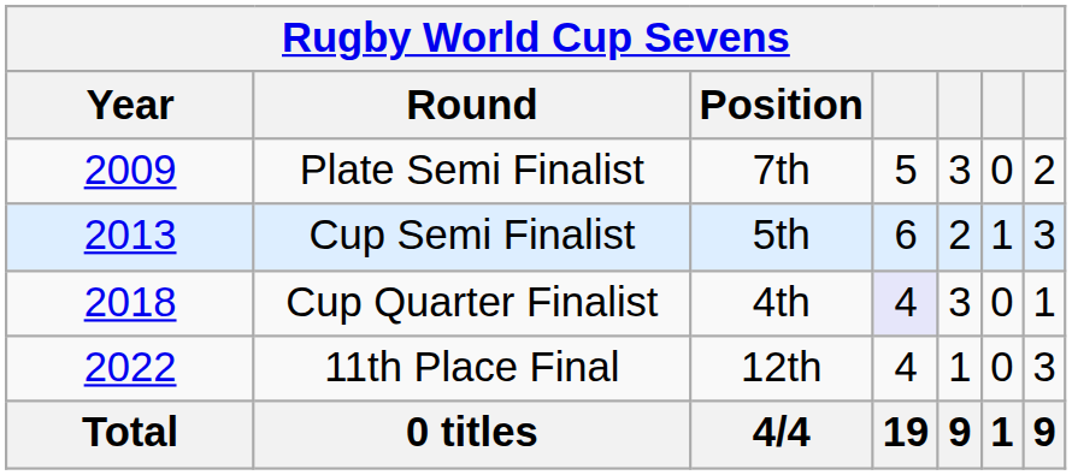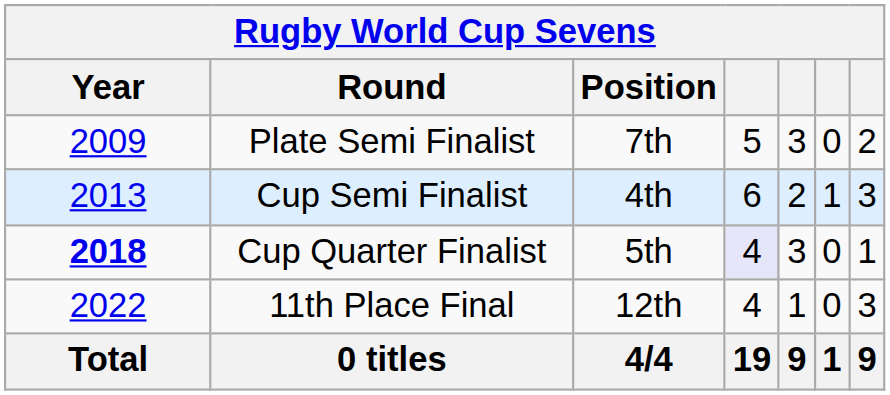Cup Semi Finalist | Position: 5th -> 4th
Cup Quarter Finalist | Year: normal -> bold
Cup Quarter Finalist | Position: 4th -> 5th
